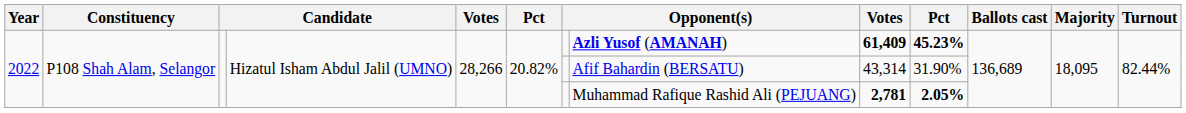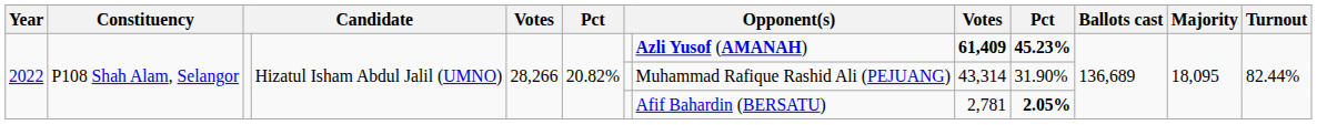row 3 | column 8: Afif Bahardin (BERSATU) -> Muhammad Rafique Rashid Ali (PEJUANG)
row 4 | column 8: Muhammad Rafique Rashid Ali (PEJUANG) -> Afif Bahardin (BERSATU)
row 4 | column 9: bold -> normal
